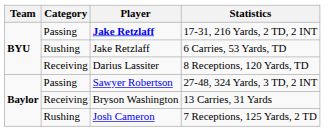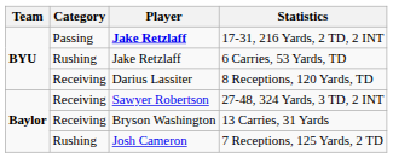27-48, 324 Yards, 3 TD, 2 INT | Category: Passing -> Receiving
